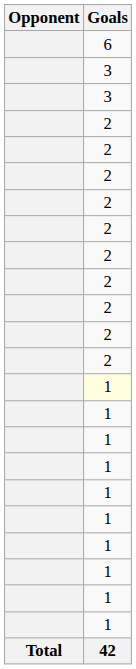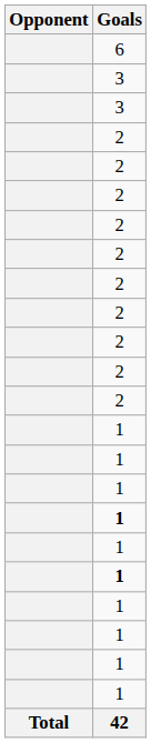row 15 | Goals: lightyellow background -> no background
row 18 | Goals: normal -> bold
row 20 | Goals: normal -> bold
